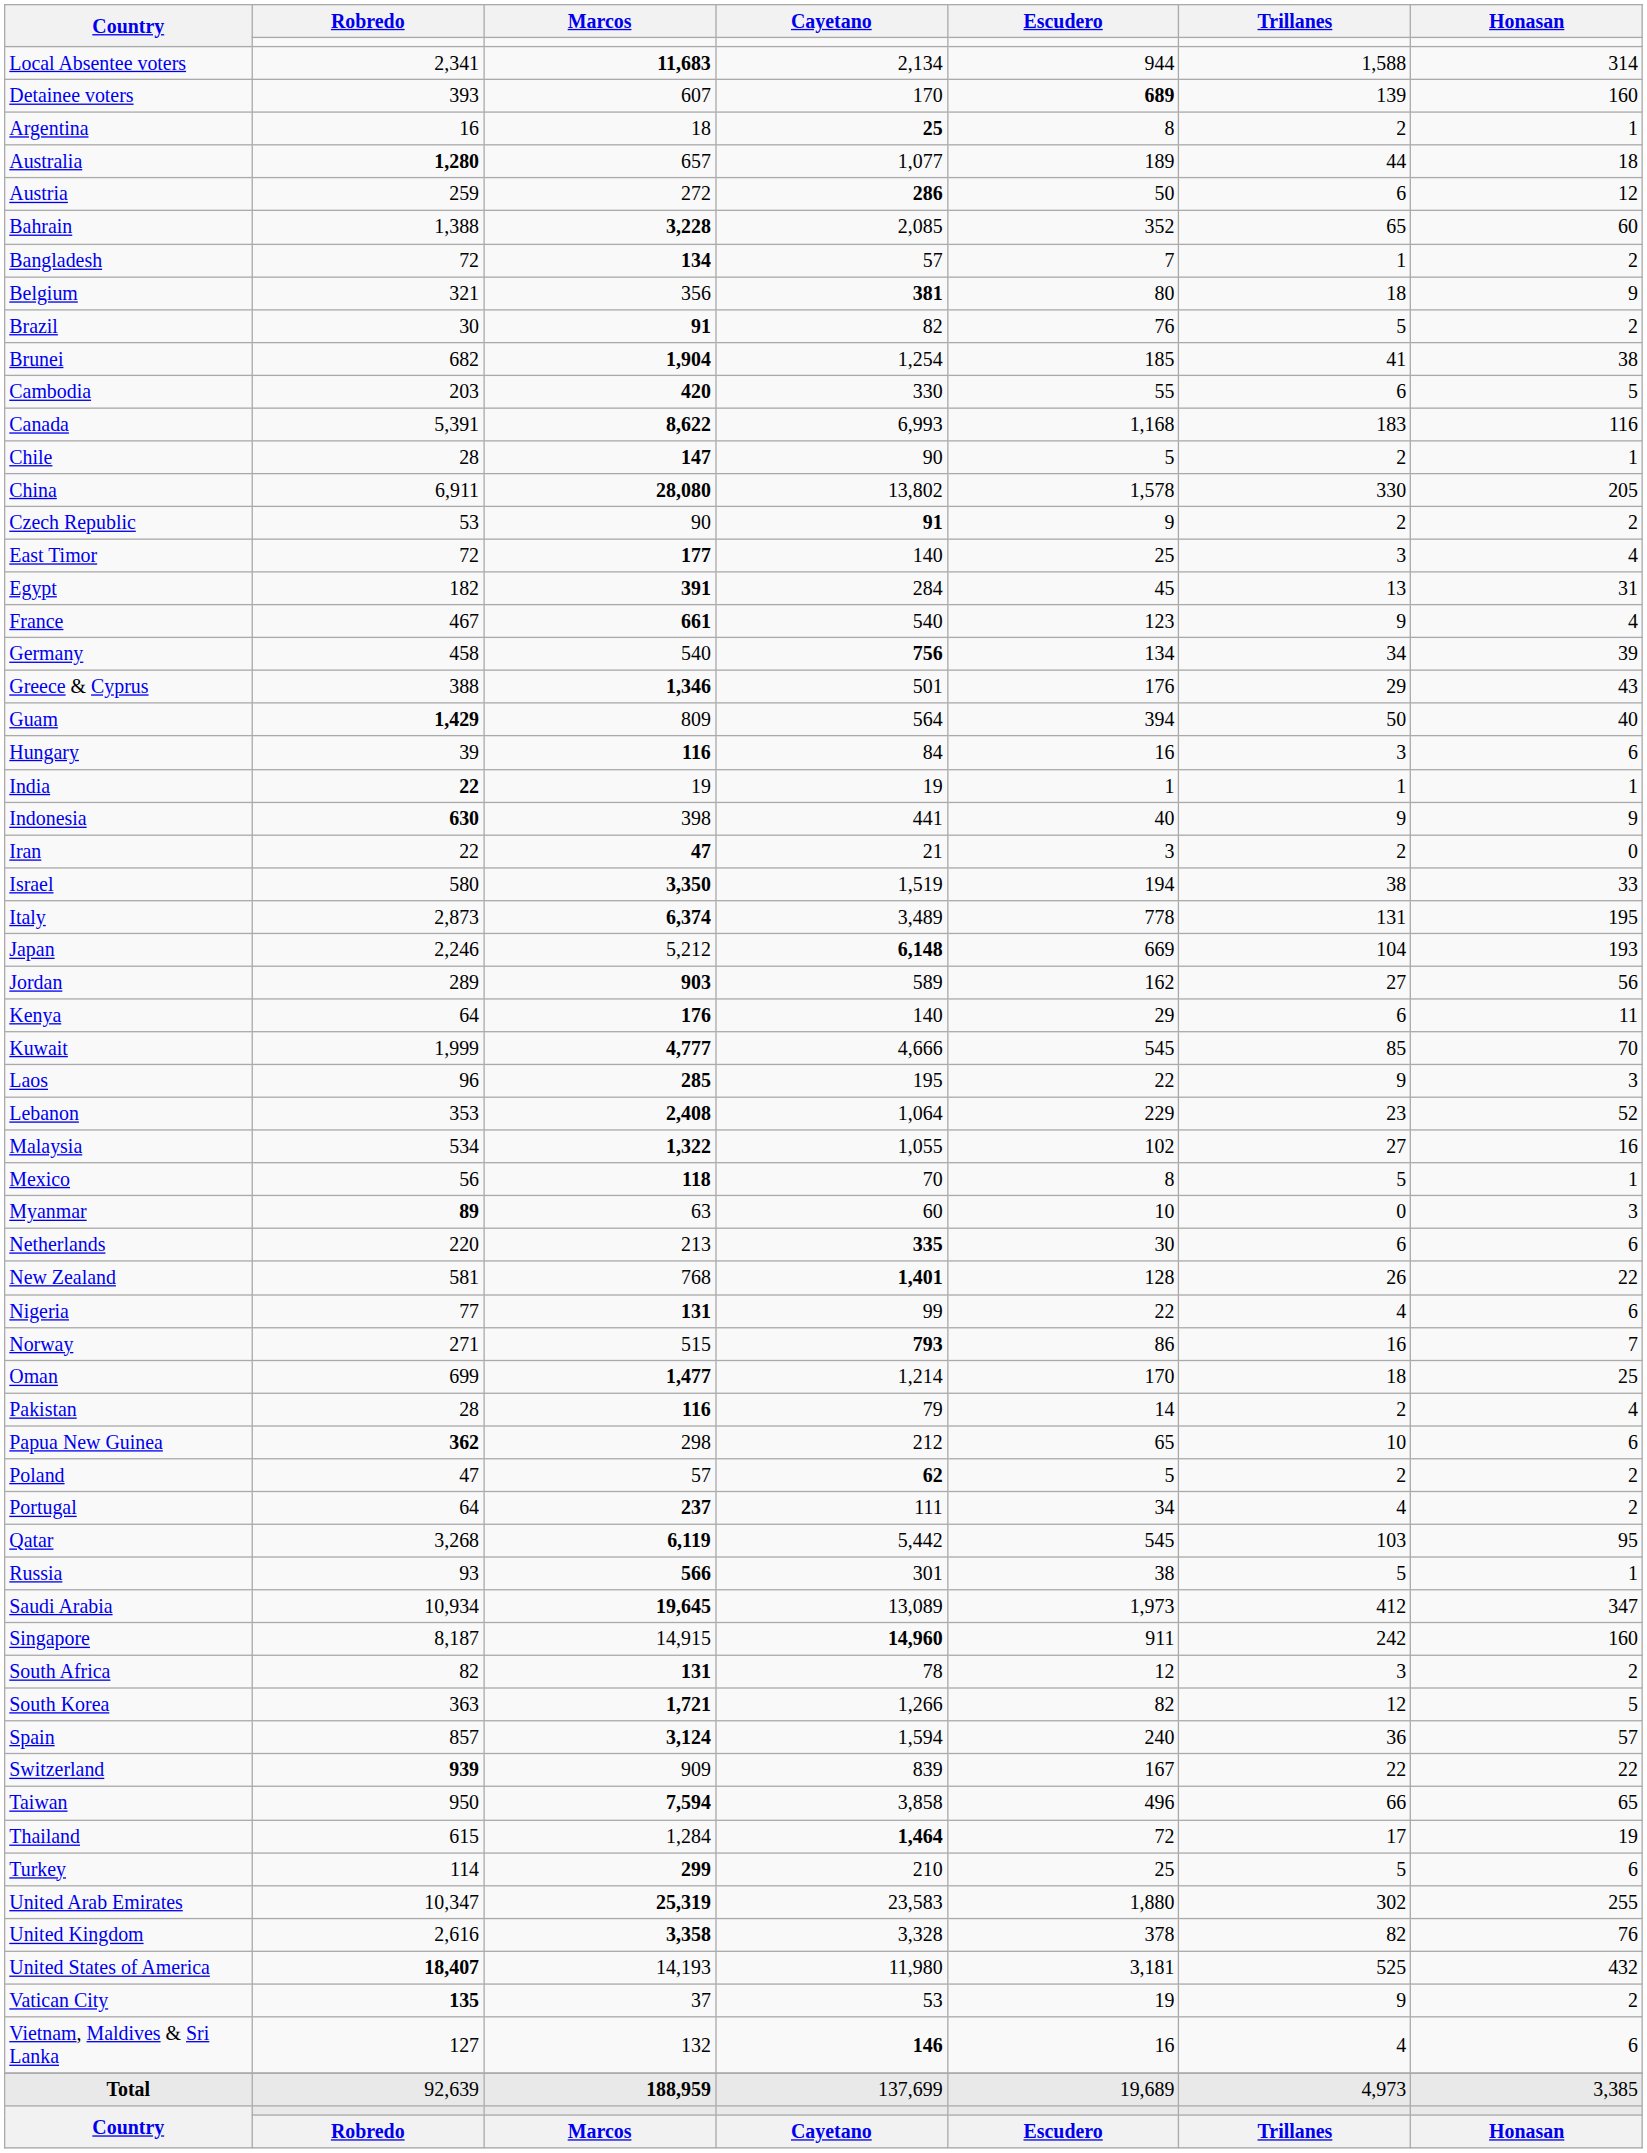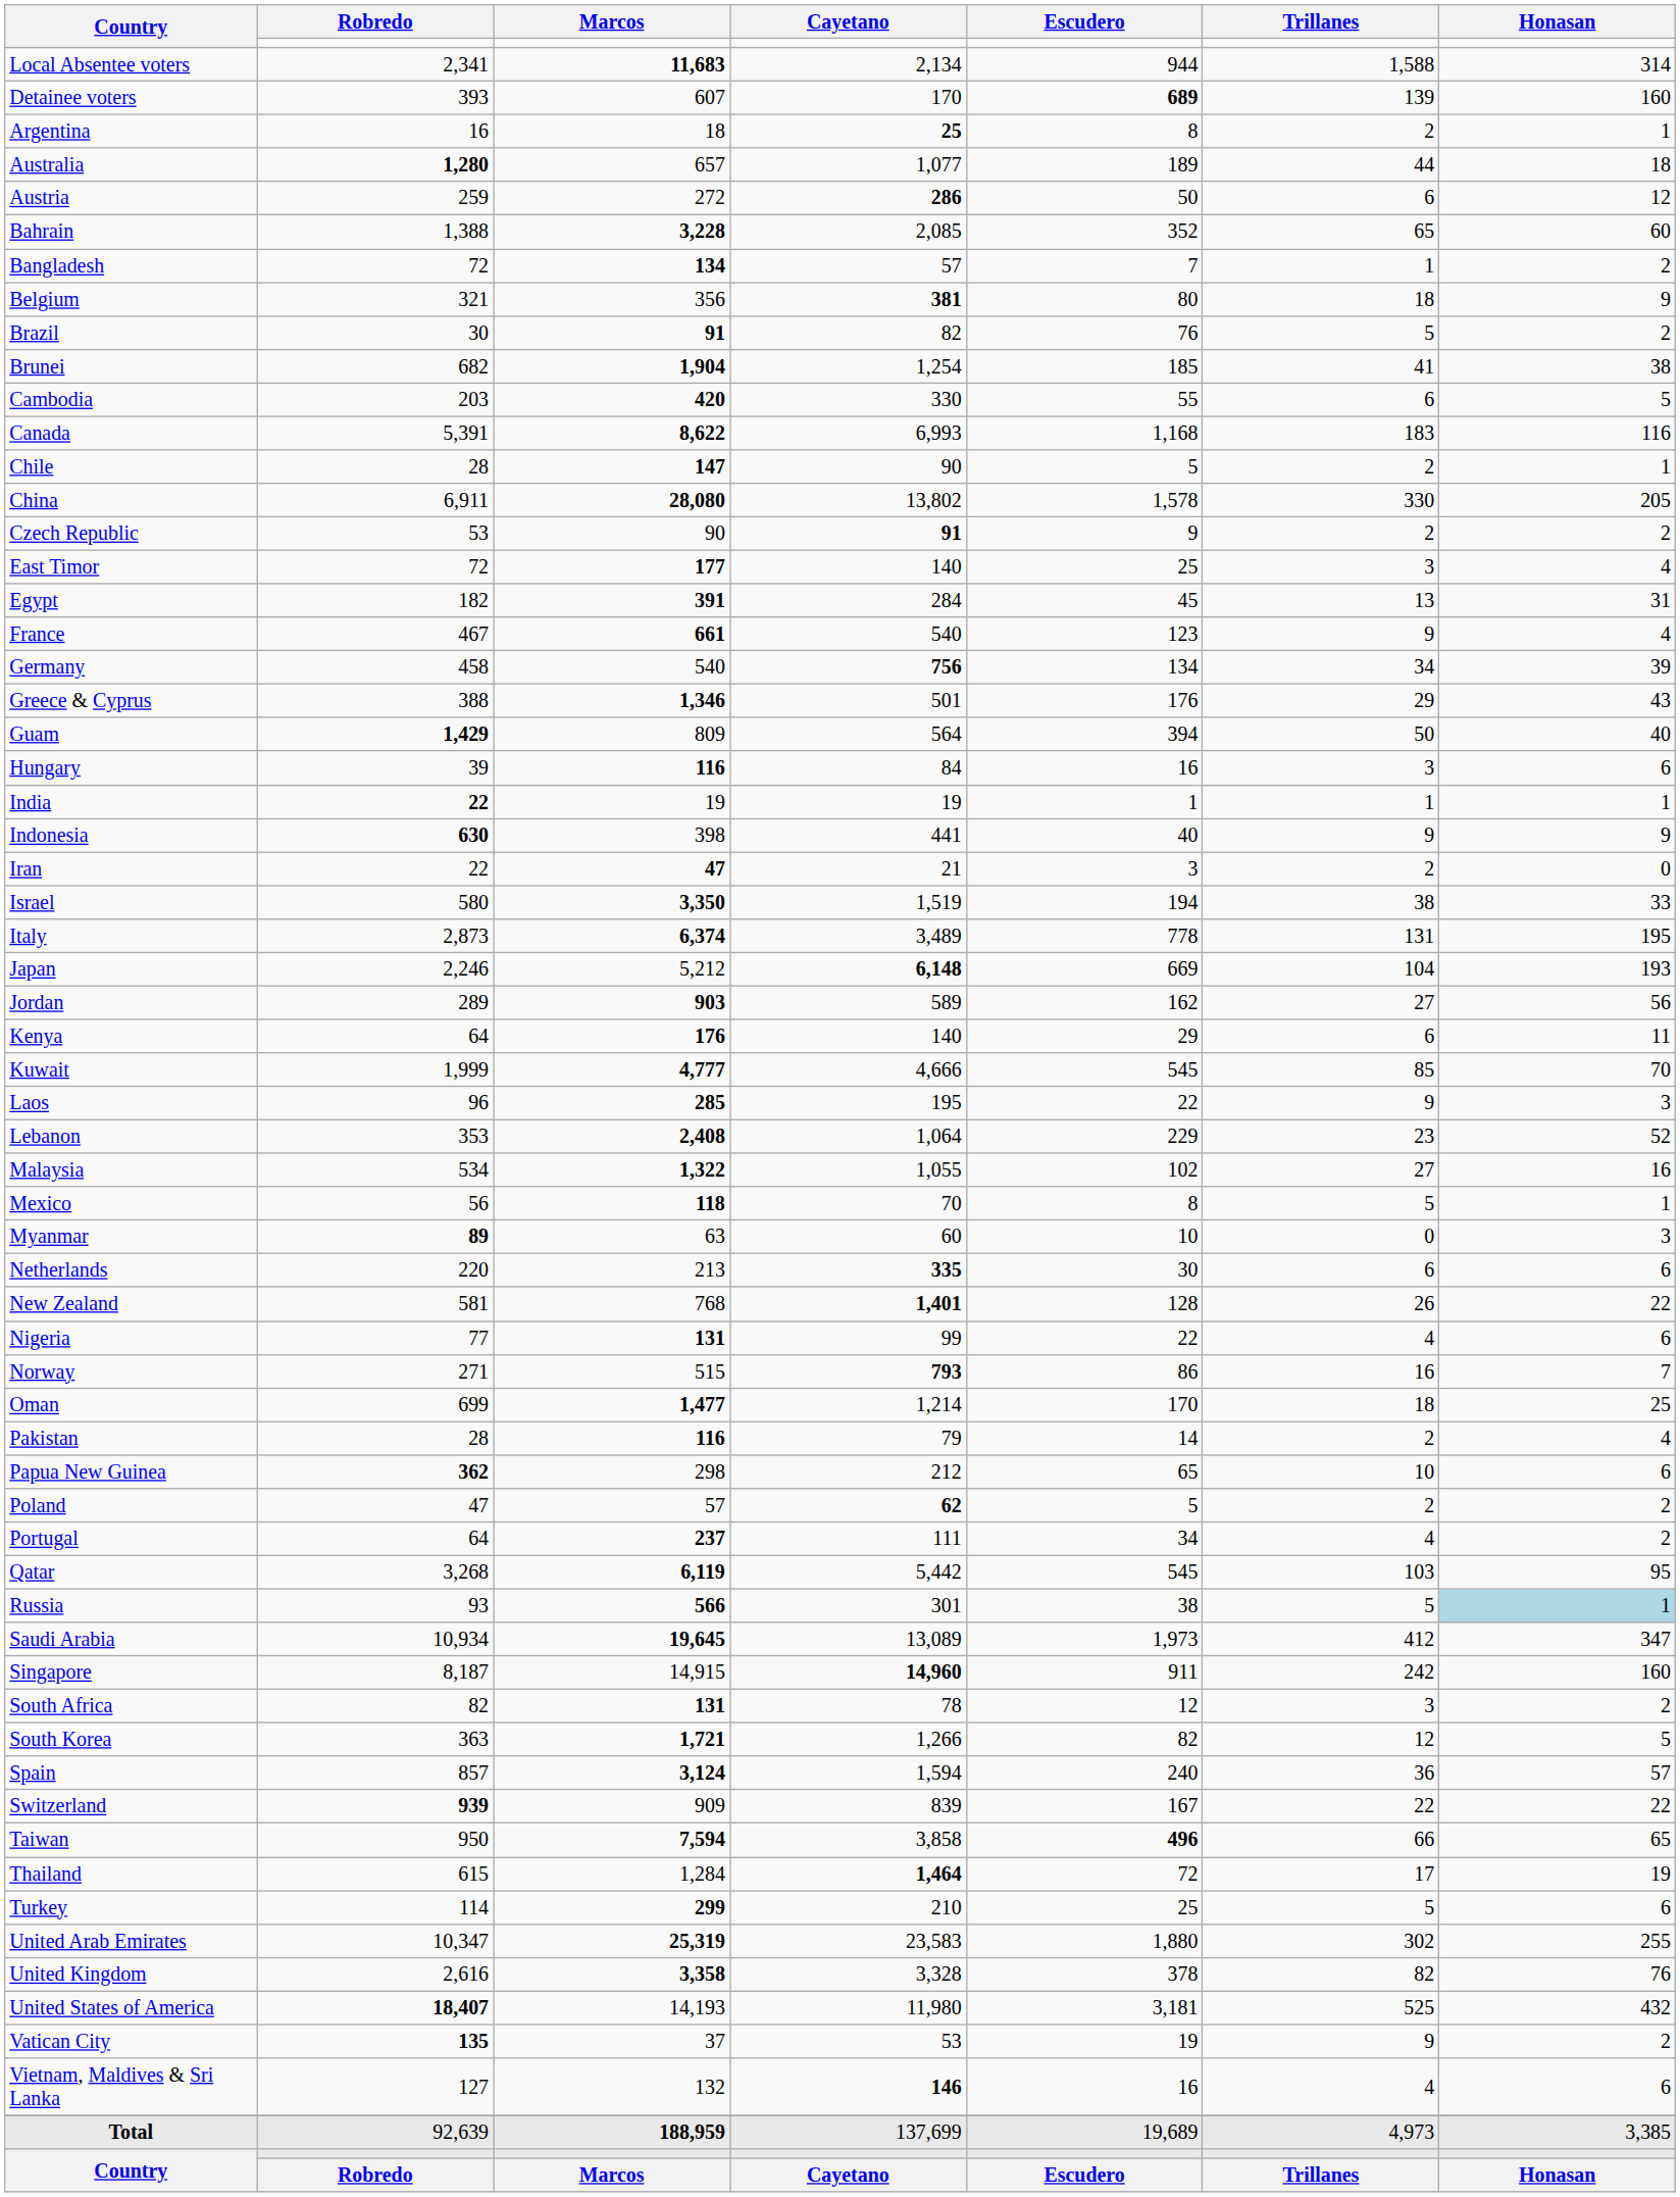Russia | Honasan: no background -> lightblue background
Taiwan | Escudero: normal -> bold
